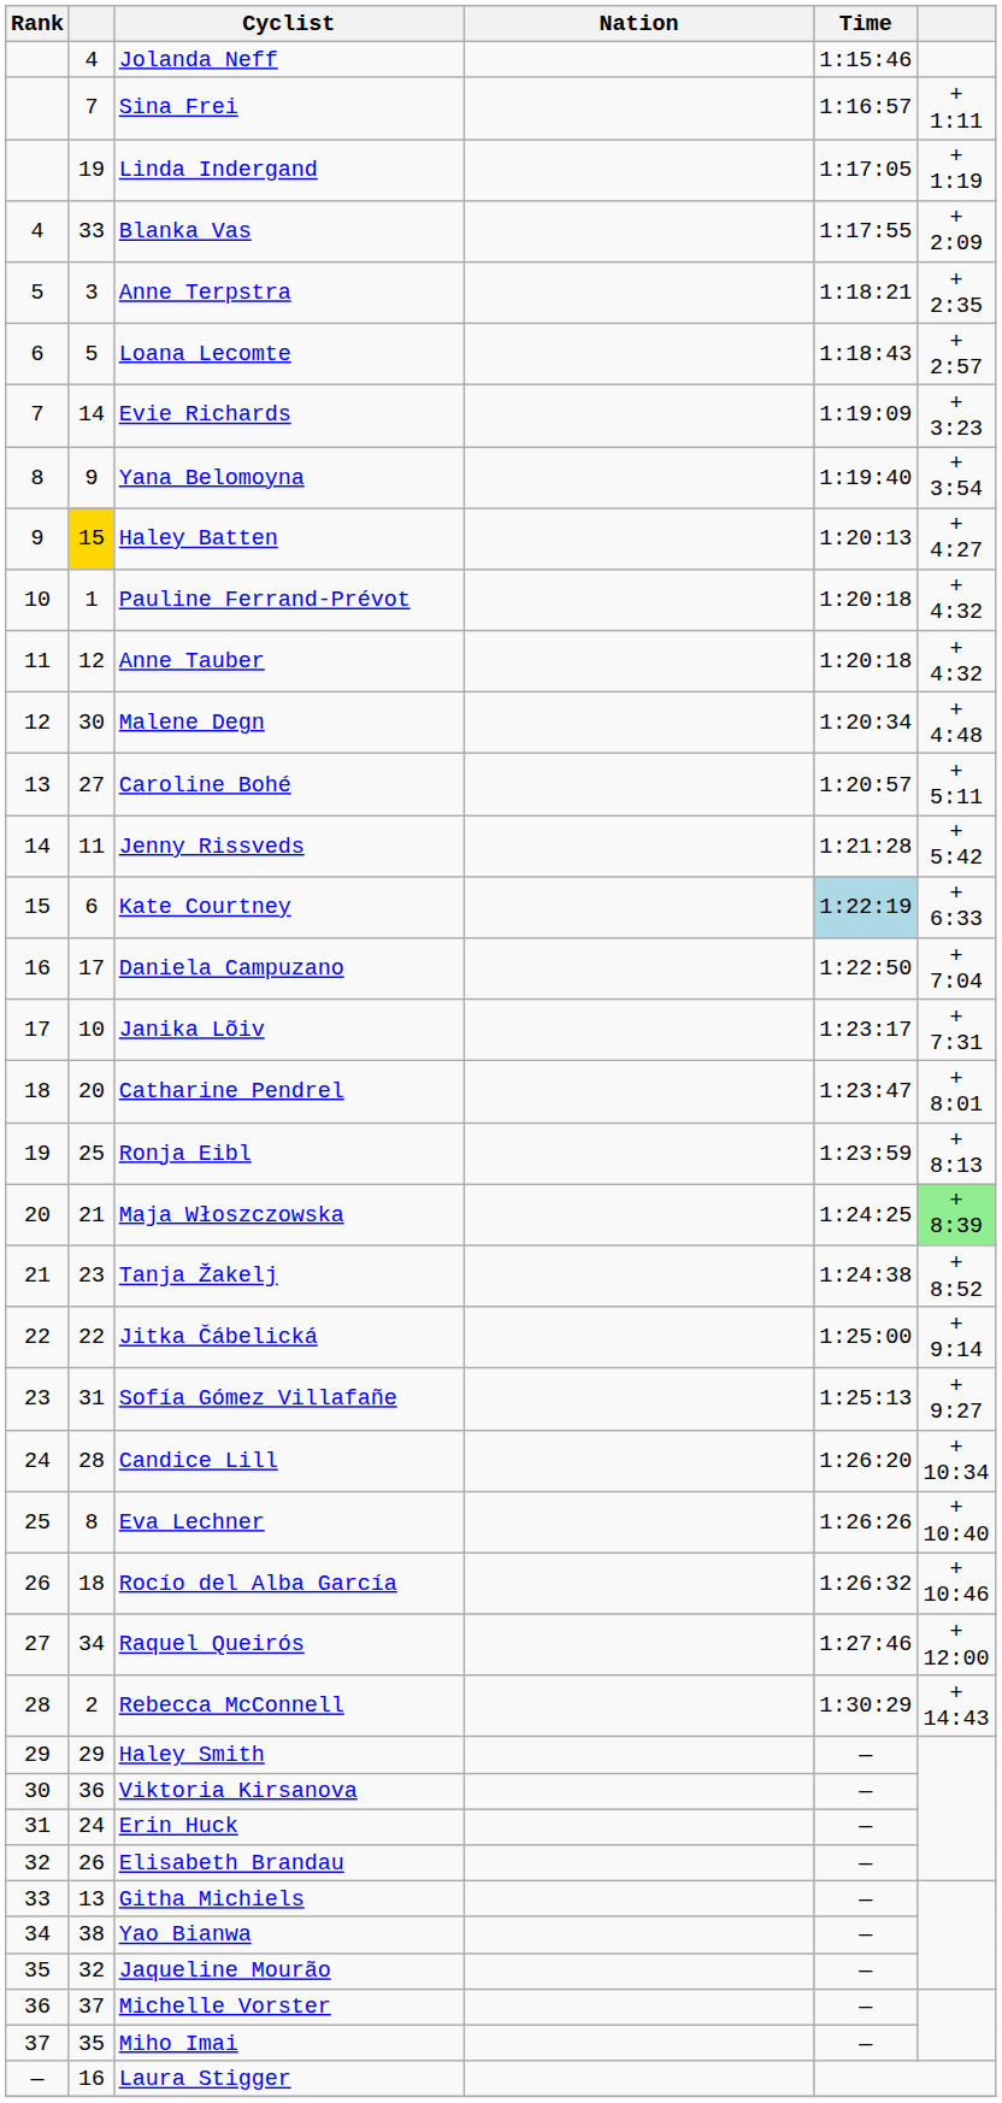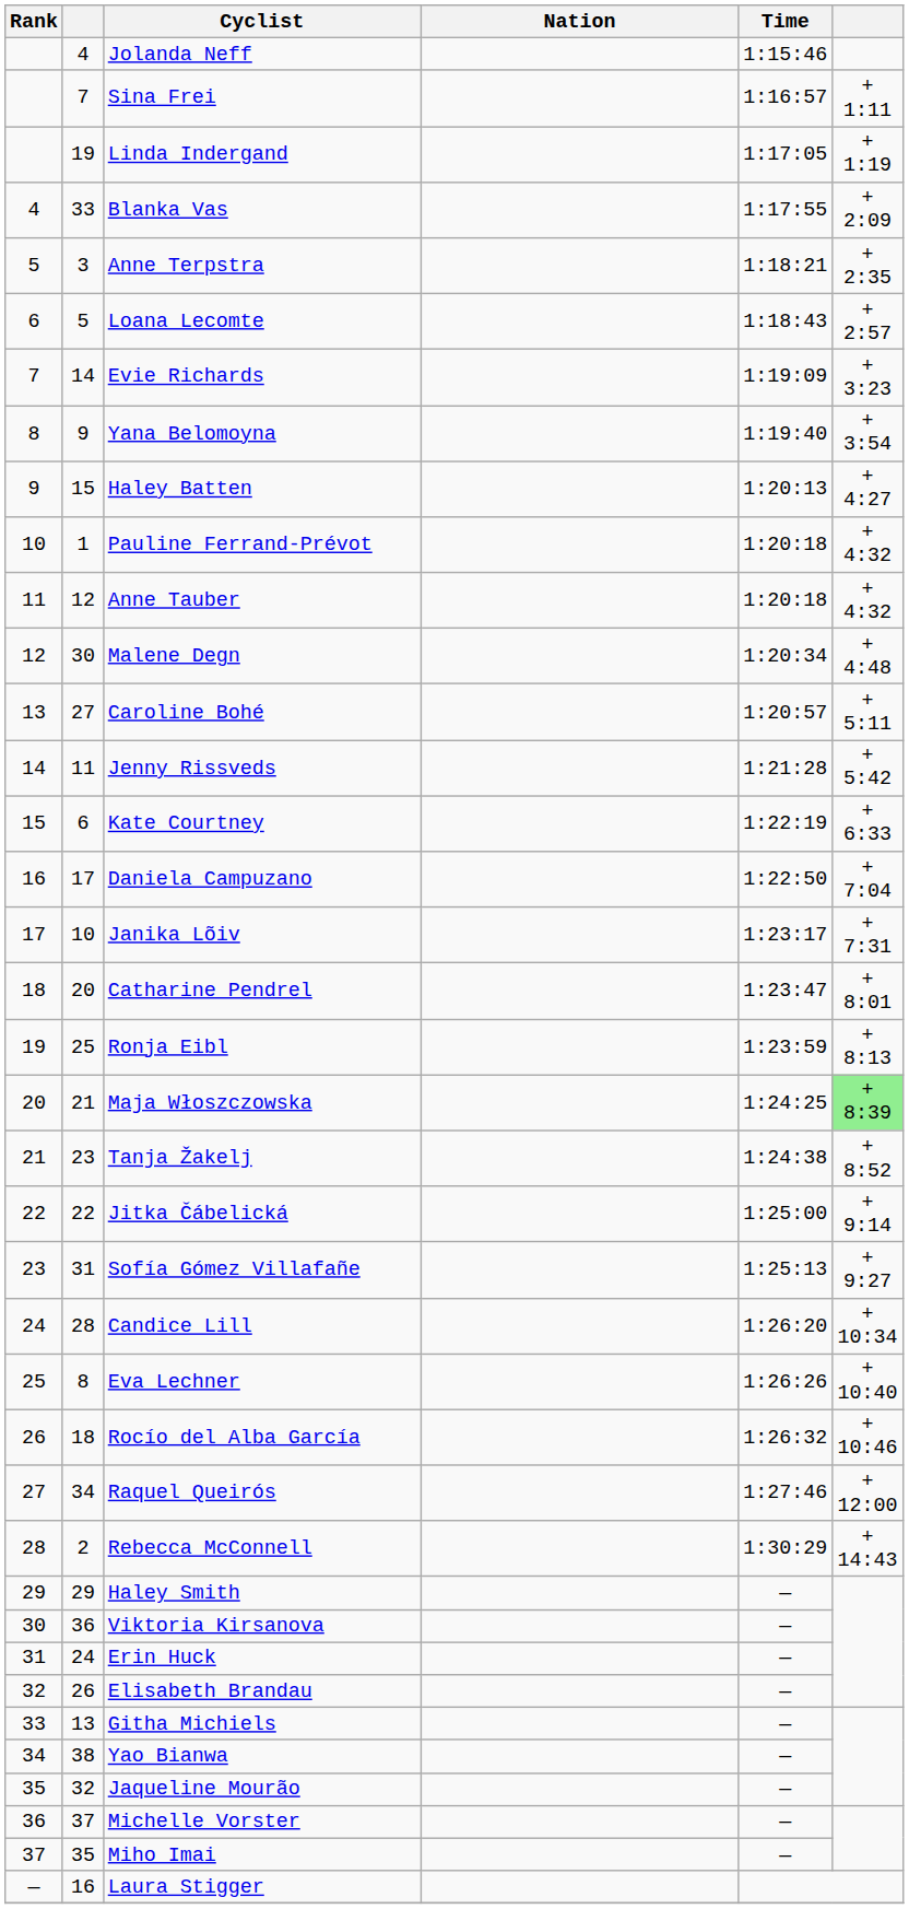Haley Batten | column 2: gold background -> no background
Kate Courtney | Time: lightblue background -> no background
